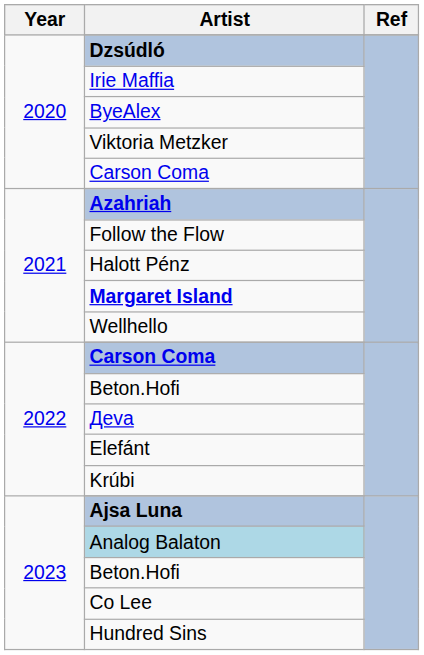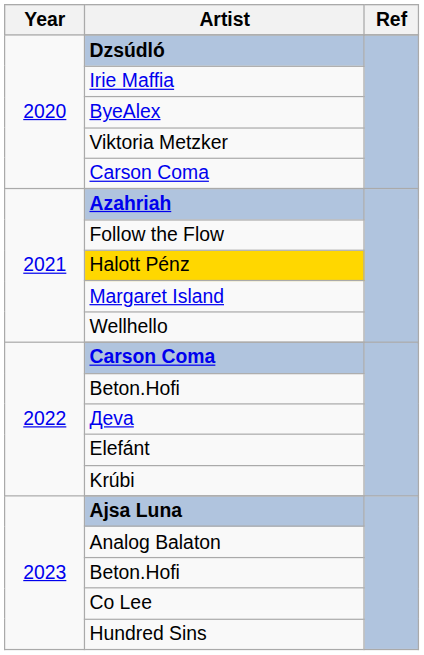Halott Pénz | Artist: no background -> gold background
Margaret Island | Artist: bold -> normal
Analog Balaton | Artist: lightblue background -> no background
